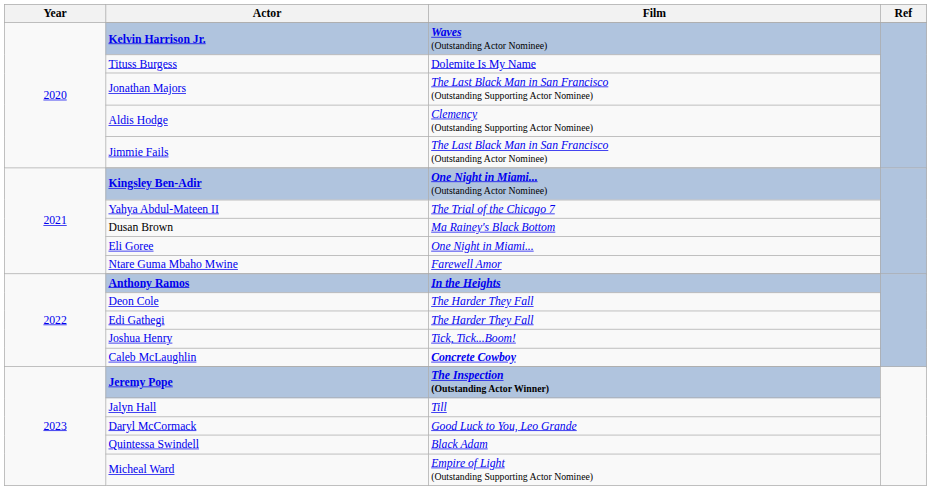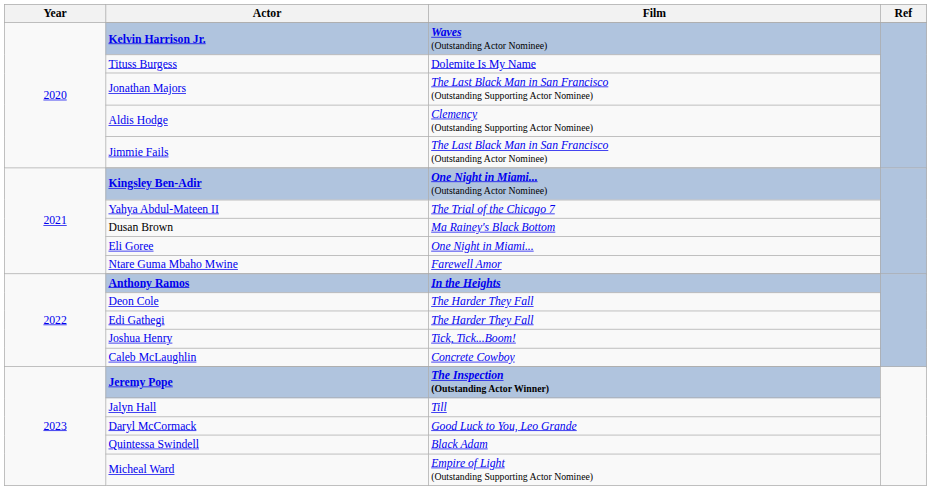Caleb McLaughlin | Film: bold -> normal
